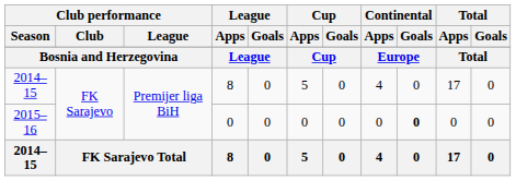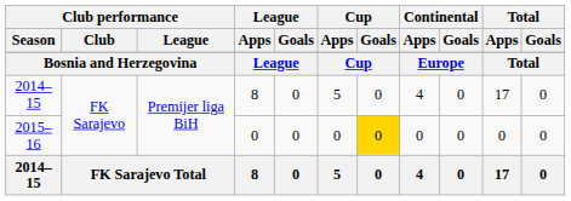2015–16 | Cup / Goals: no background -> gold background
2015–16 | Continental / Goals: bold -> normal
